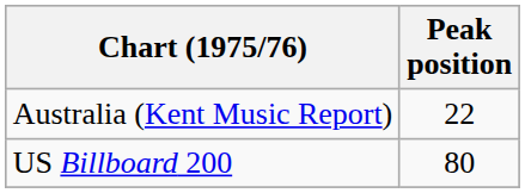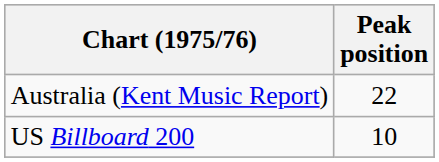US Billboard 200 | Peak position: 80 -> 10
